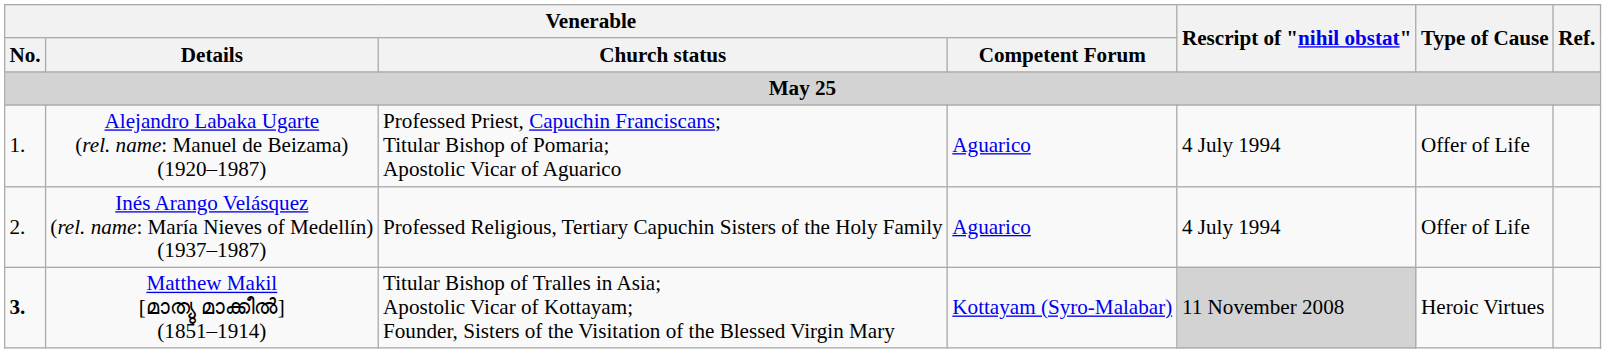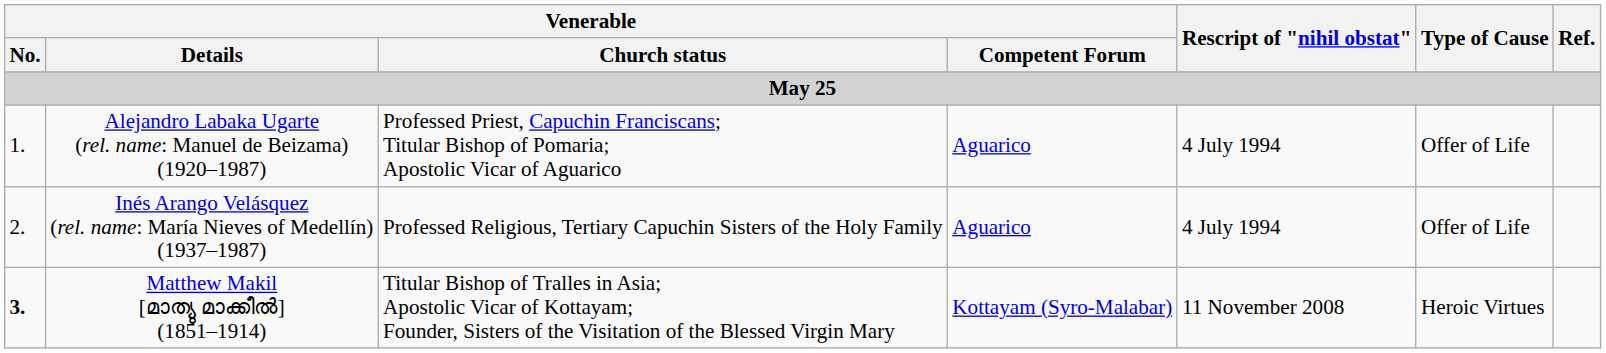Matthew Makil [മാത്യു മാക്കീൽ] (1851–1914) | Rescript of "nihil obstat": lightgrey background -> no background
